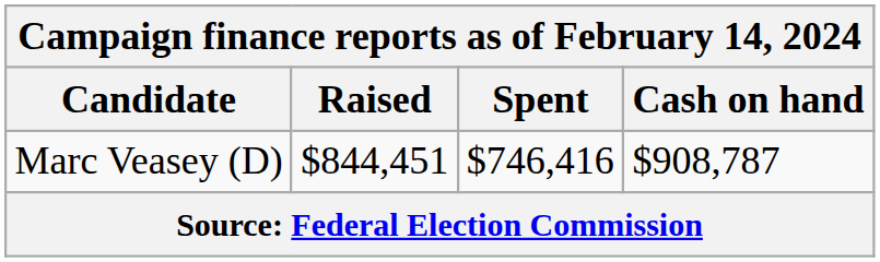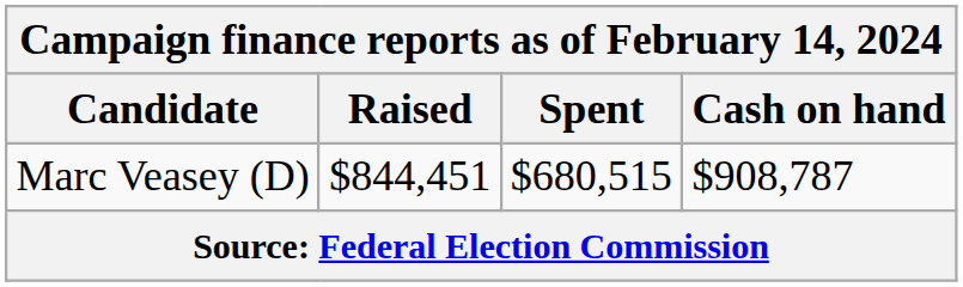Marc Veasey (D) | Spent: $746,416 -> $680,515
